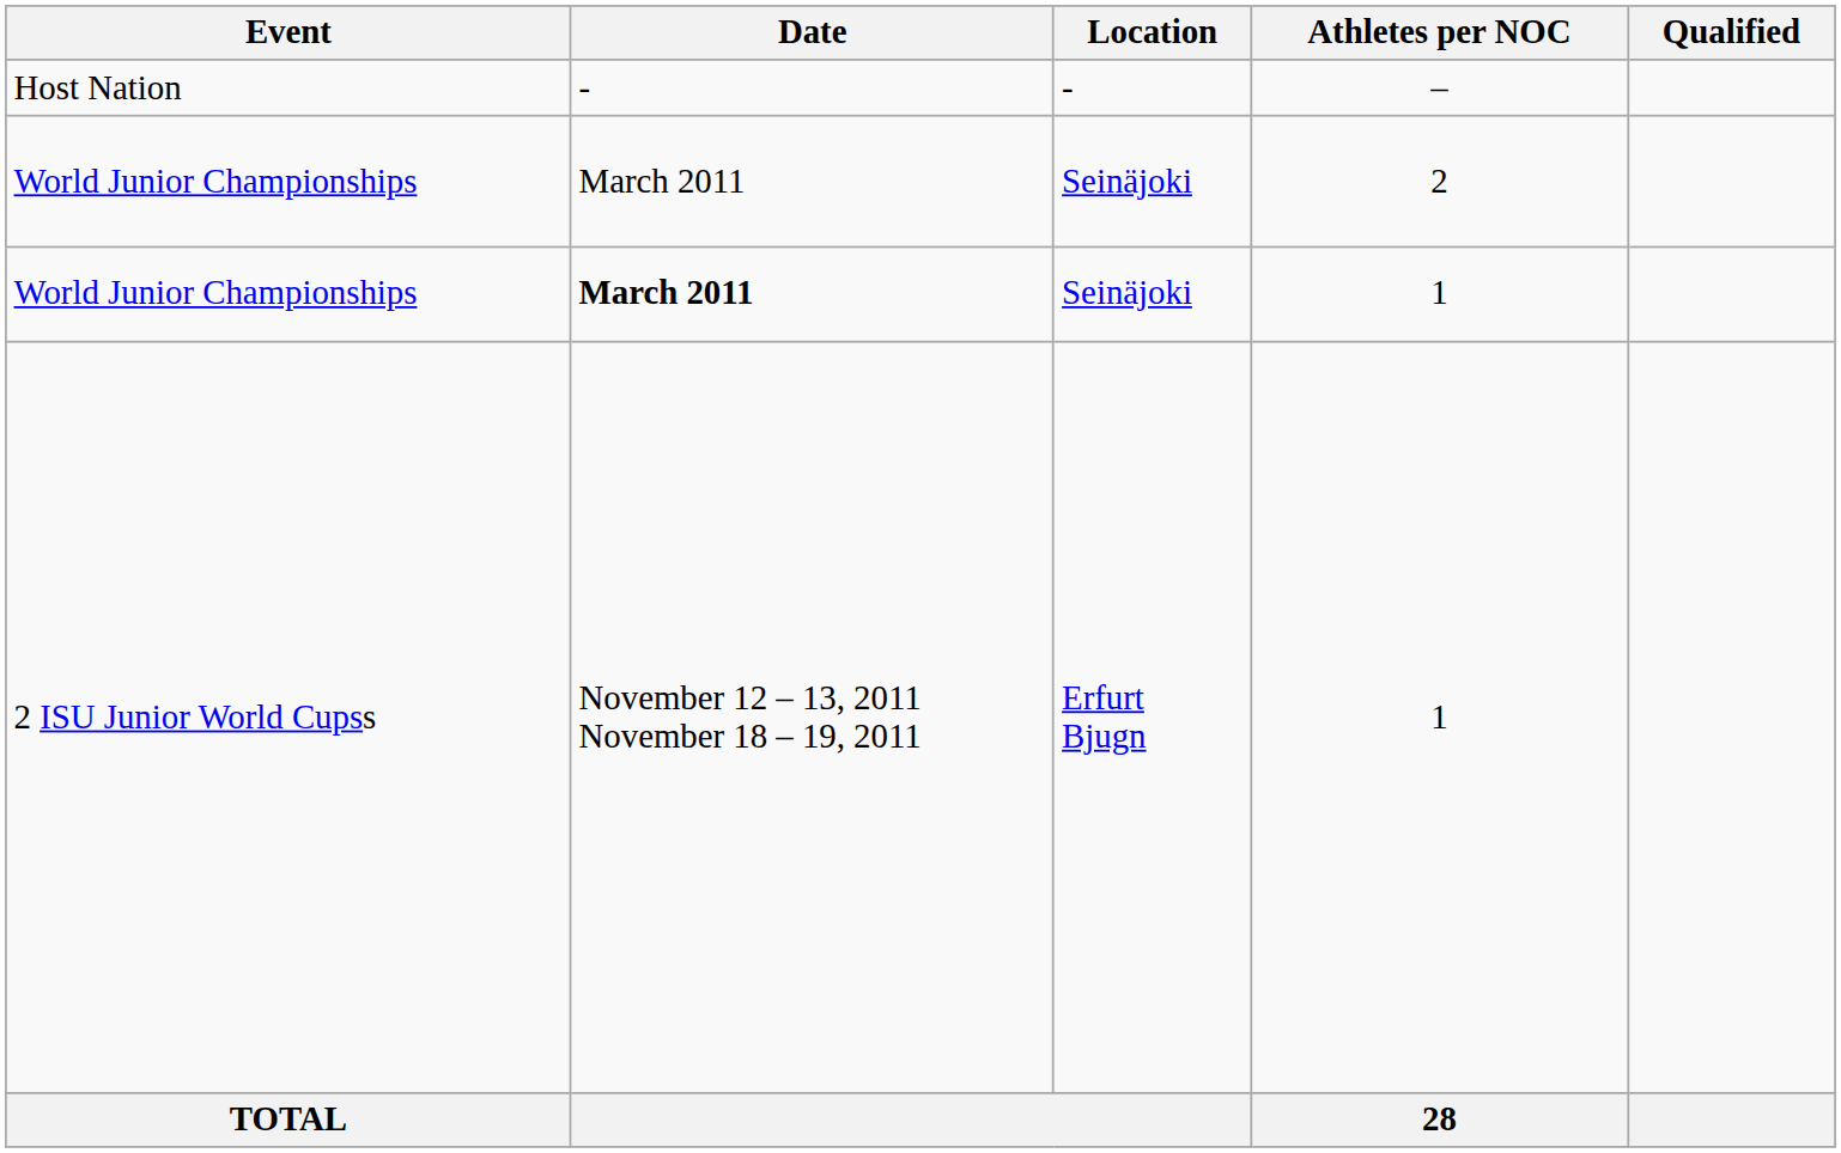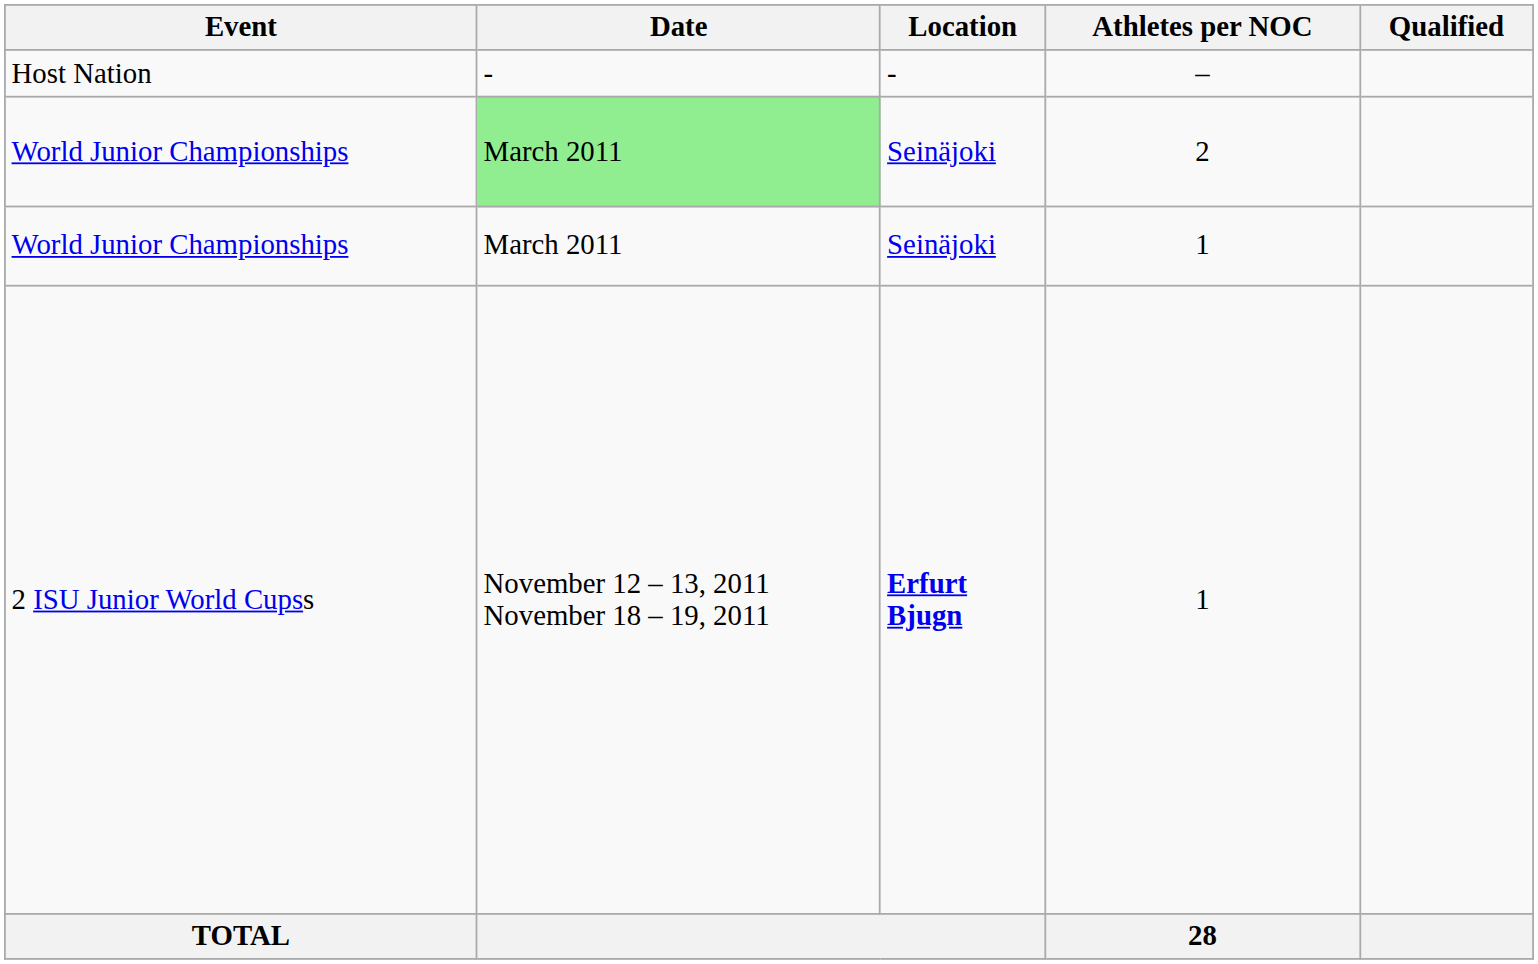World Junior Championships / 2 | Date: no background -> lightgreen background
World Junior Championships / 1 | Date: bold -> normal
2 ISU Junior World Cupss | Location: normal -> bold
